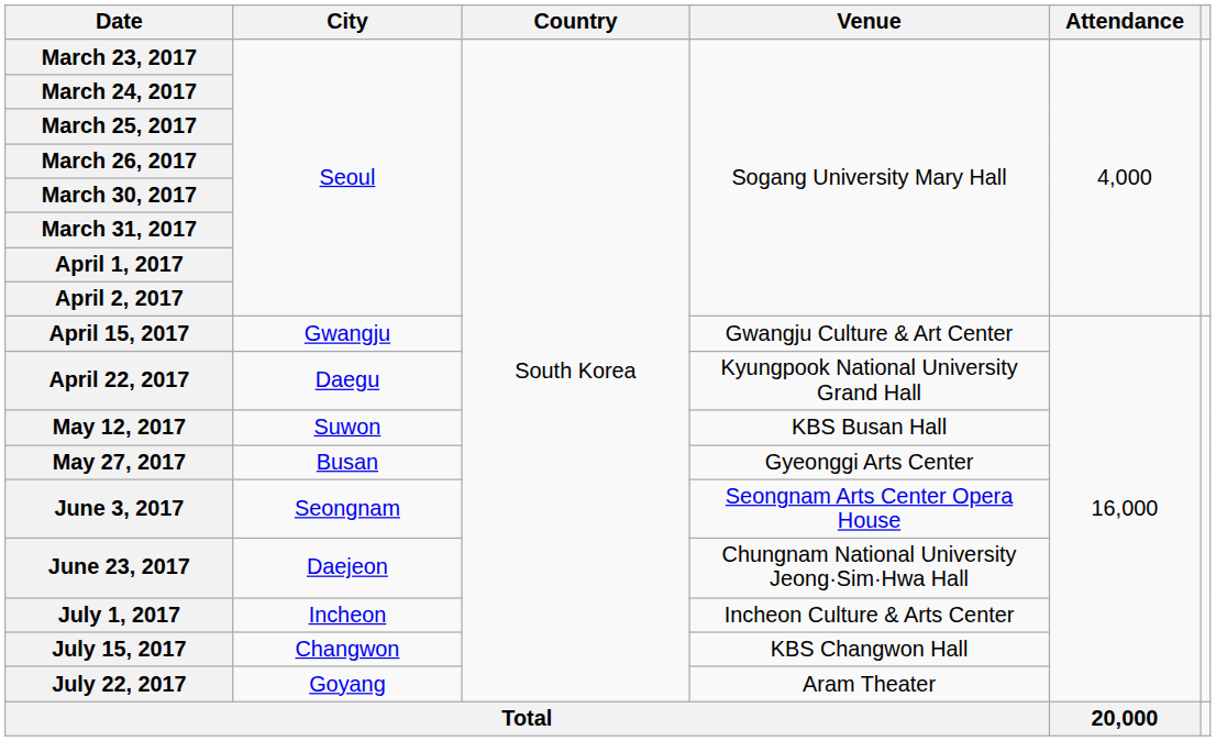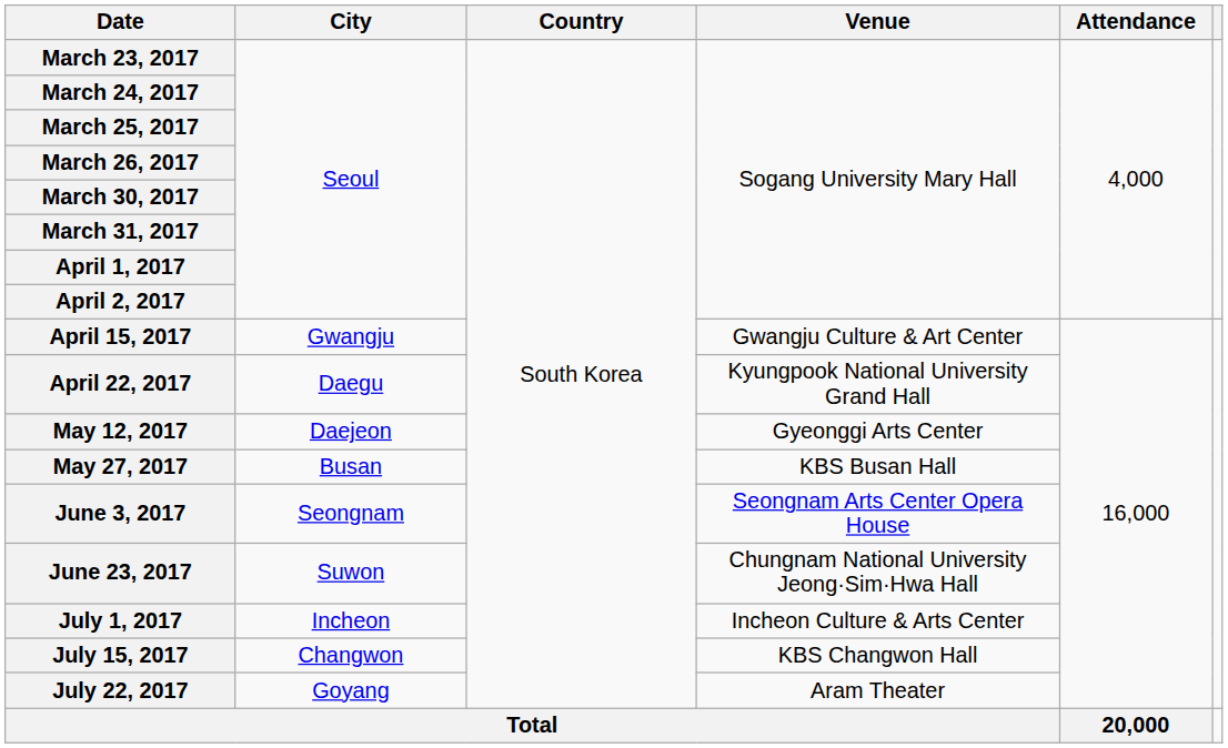May 12, 2017 | City: Suwon -> Daejeon
May 12, 2017 | Venue: KBS Busan Hall -> Gyeonggi Arts Center
May 27, 2017 | Venue: Gyeonggi Arts Center -> KBS Busan Hall
June 23, 2017 | City: Daejeon -> Suwon
